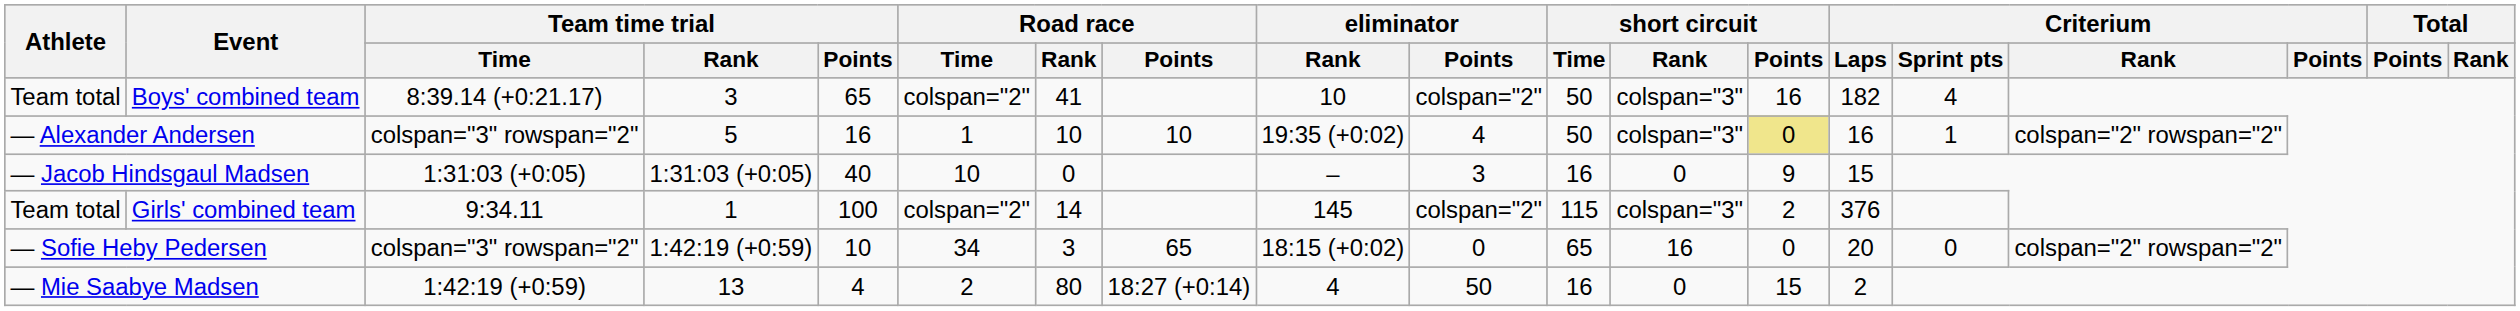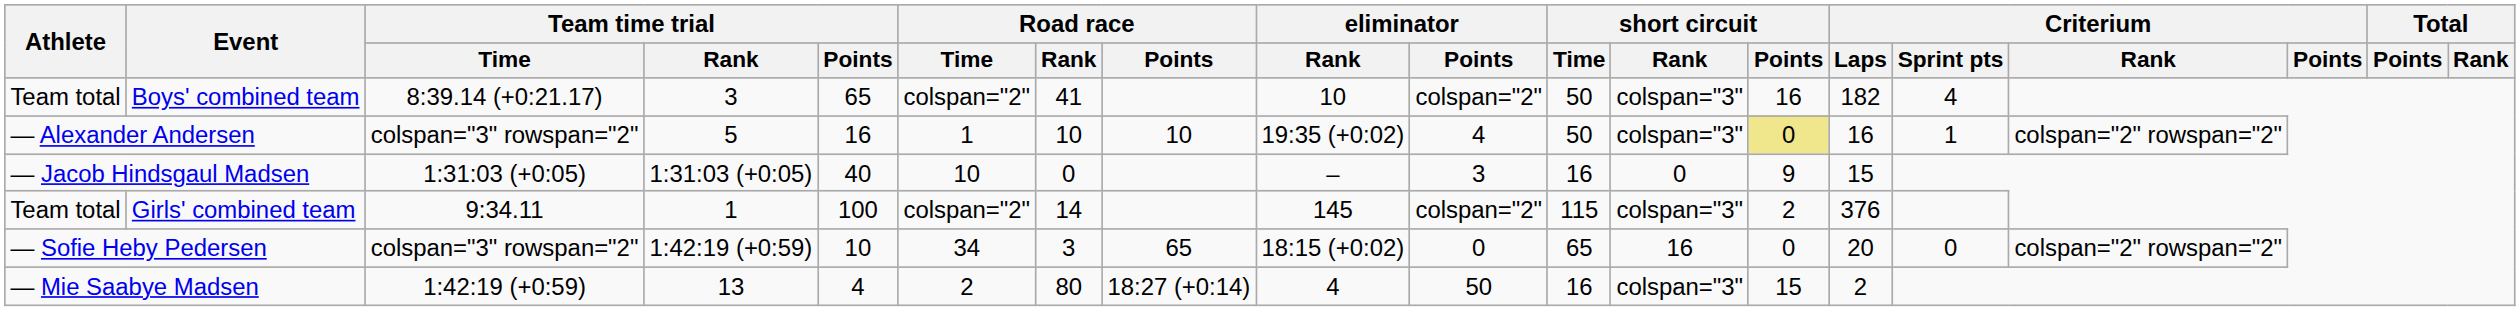— Mie Saabye Madsen | short circuit / Rank: 0 -> colspan="3"
